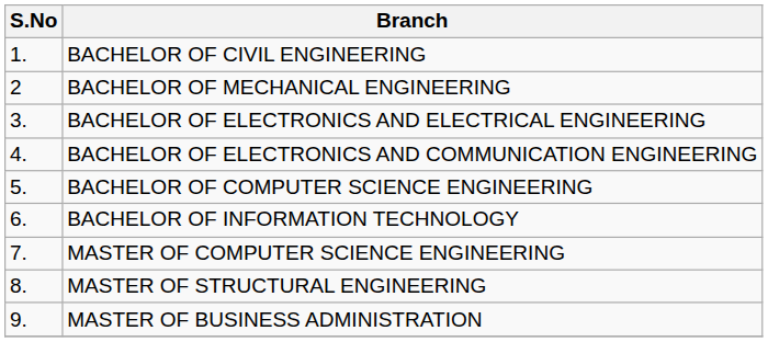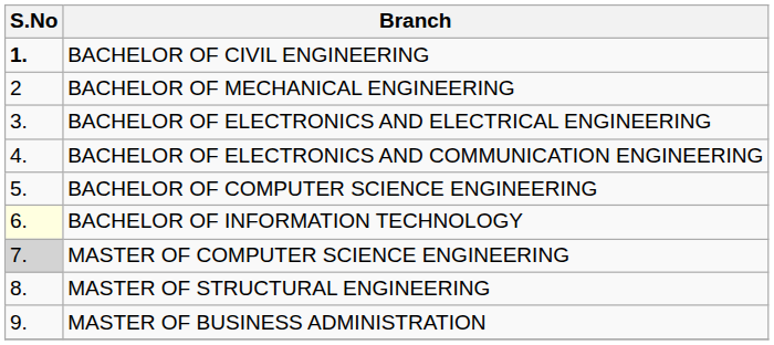BACHELOR OF CIVIL ENGINEERING | S.No: normal -> bold
BACHELOR OF INFORMATION TECHNOLOGY | S.No: no background -> lightyellow background
MASTER OF COMPUTER SCIENCE ENGINEERING | S.No: no background -> lightgrey background
